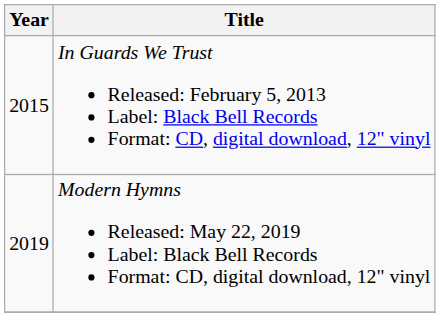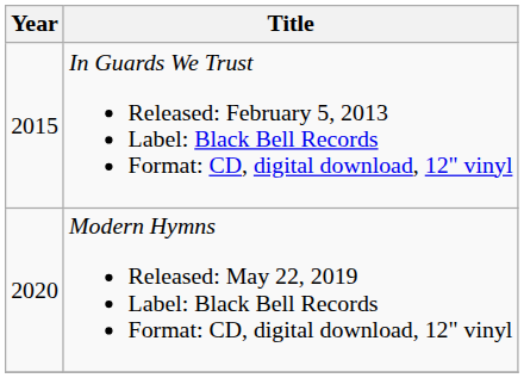row 3 | Year: 2019 -> 2020
